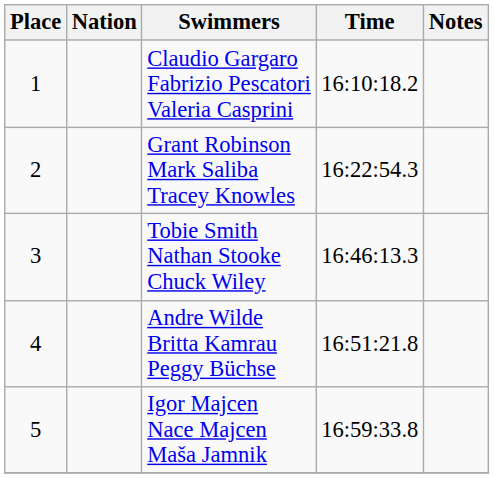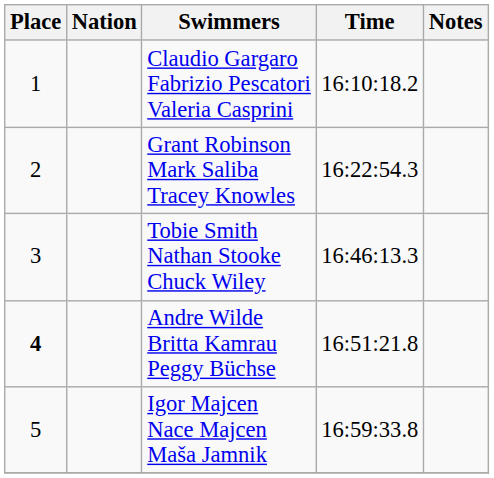Andre Wilde Britta Kamrau Peggy Büchse | Place: normal -> bold
